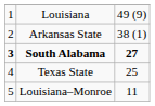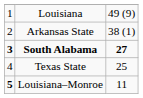Louisiana–Monroe | column 1: normal -> bold
